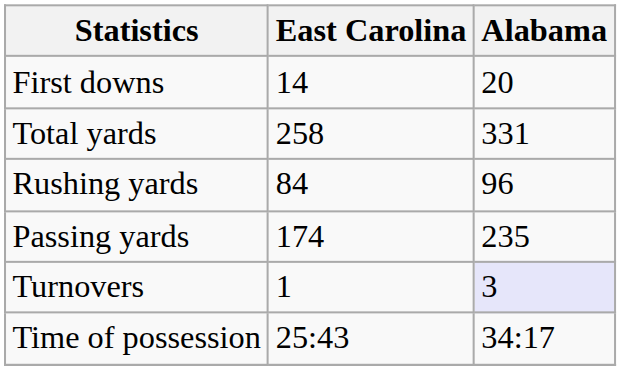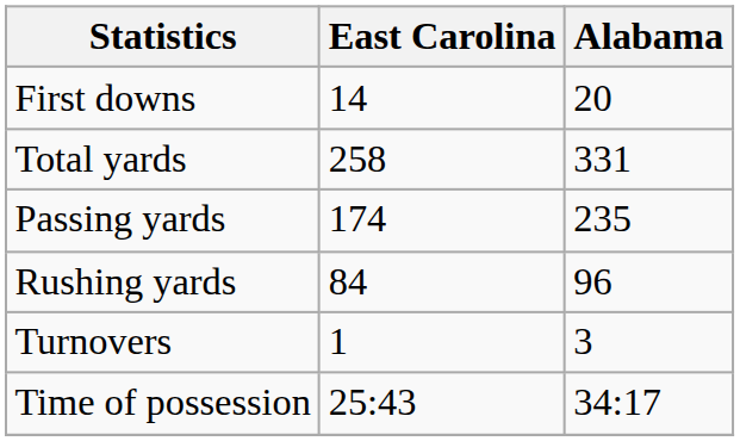rows swapped: Rushing yards <-> Passing yards
Turnovers | Alabama: lavender background -> no background
